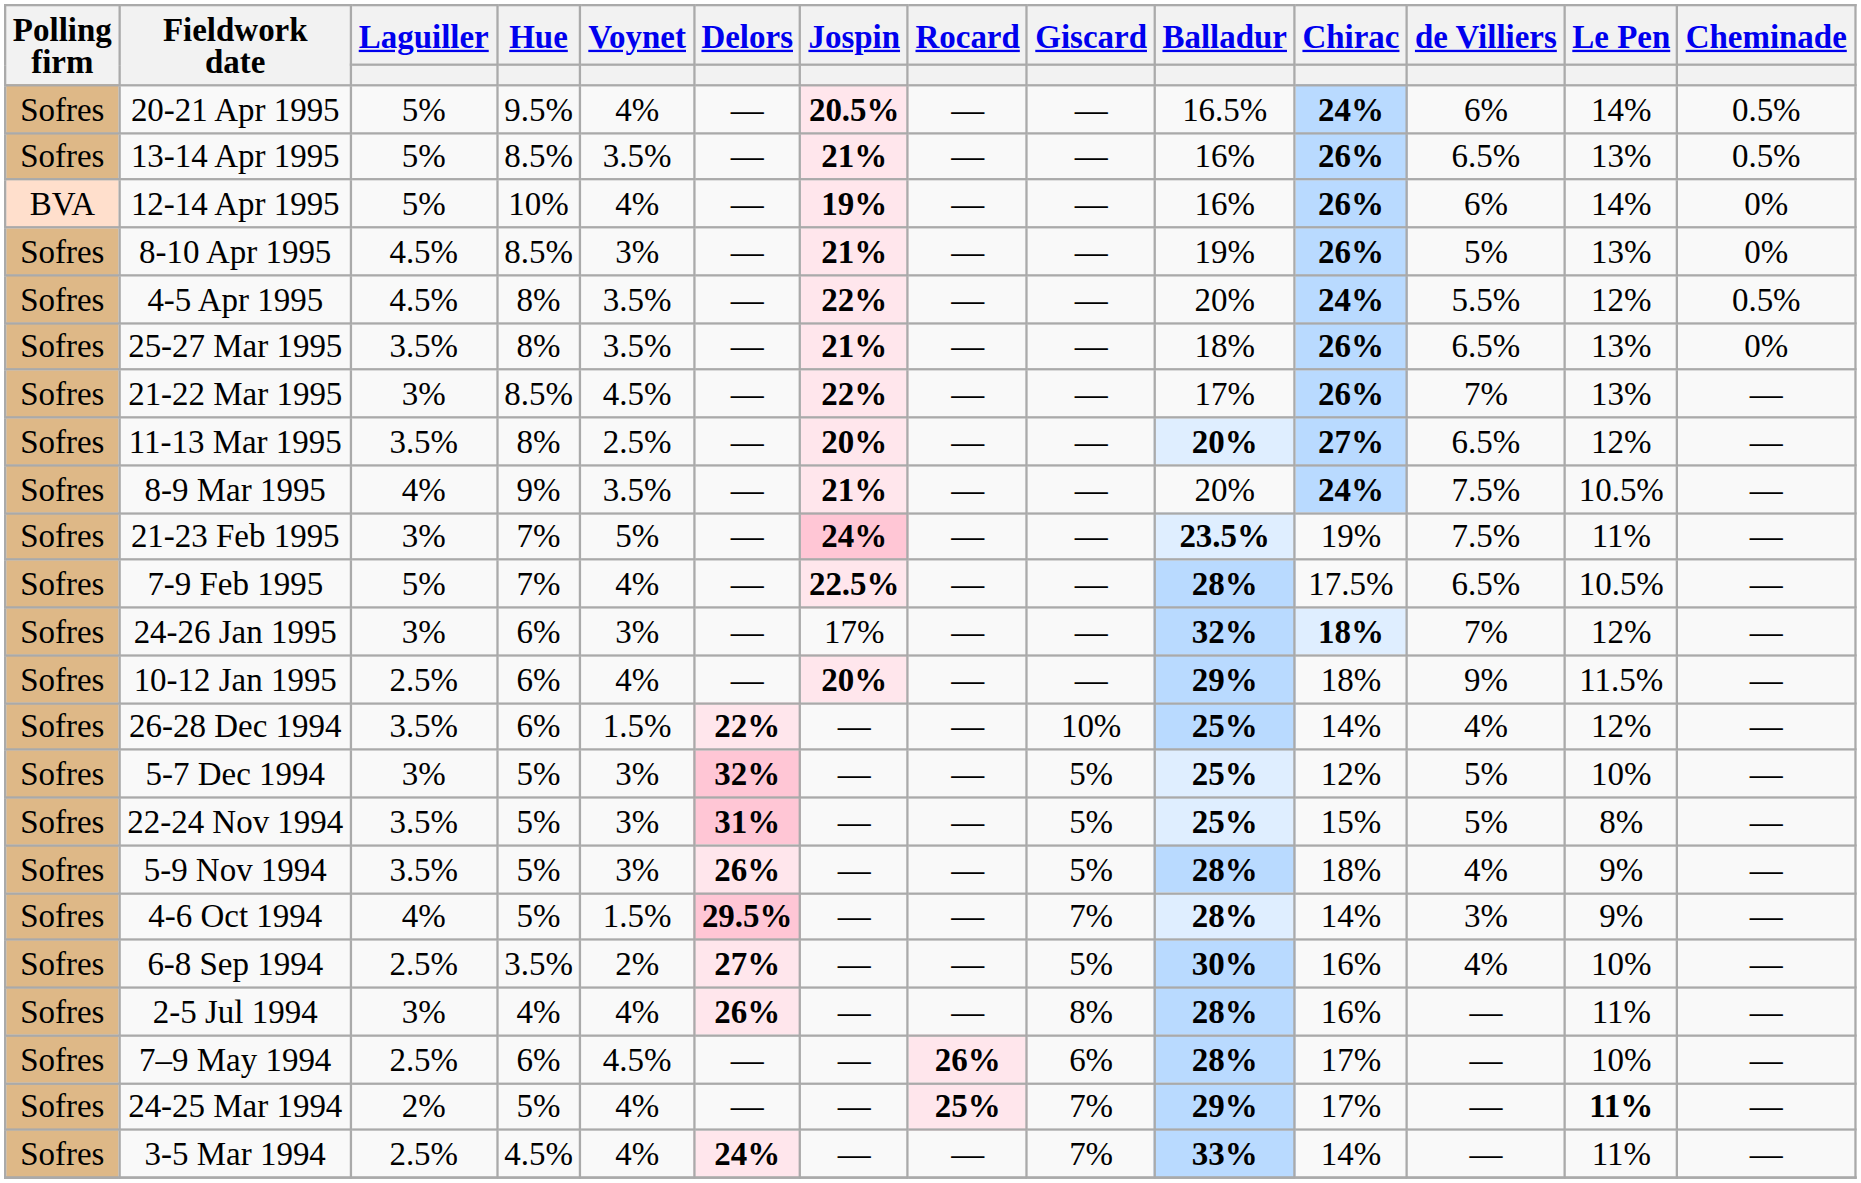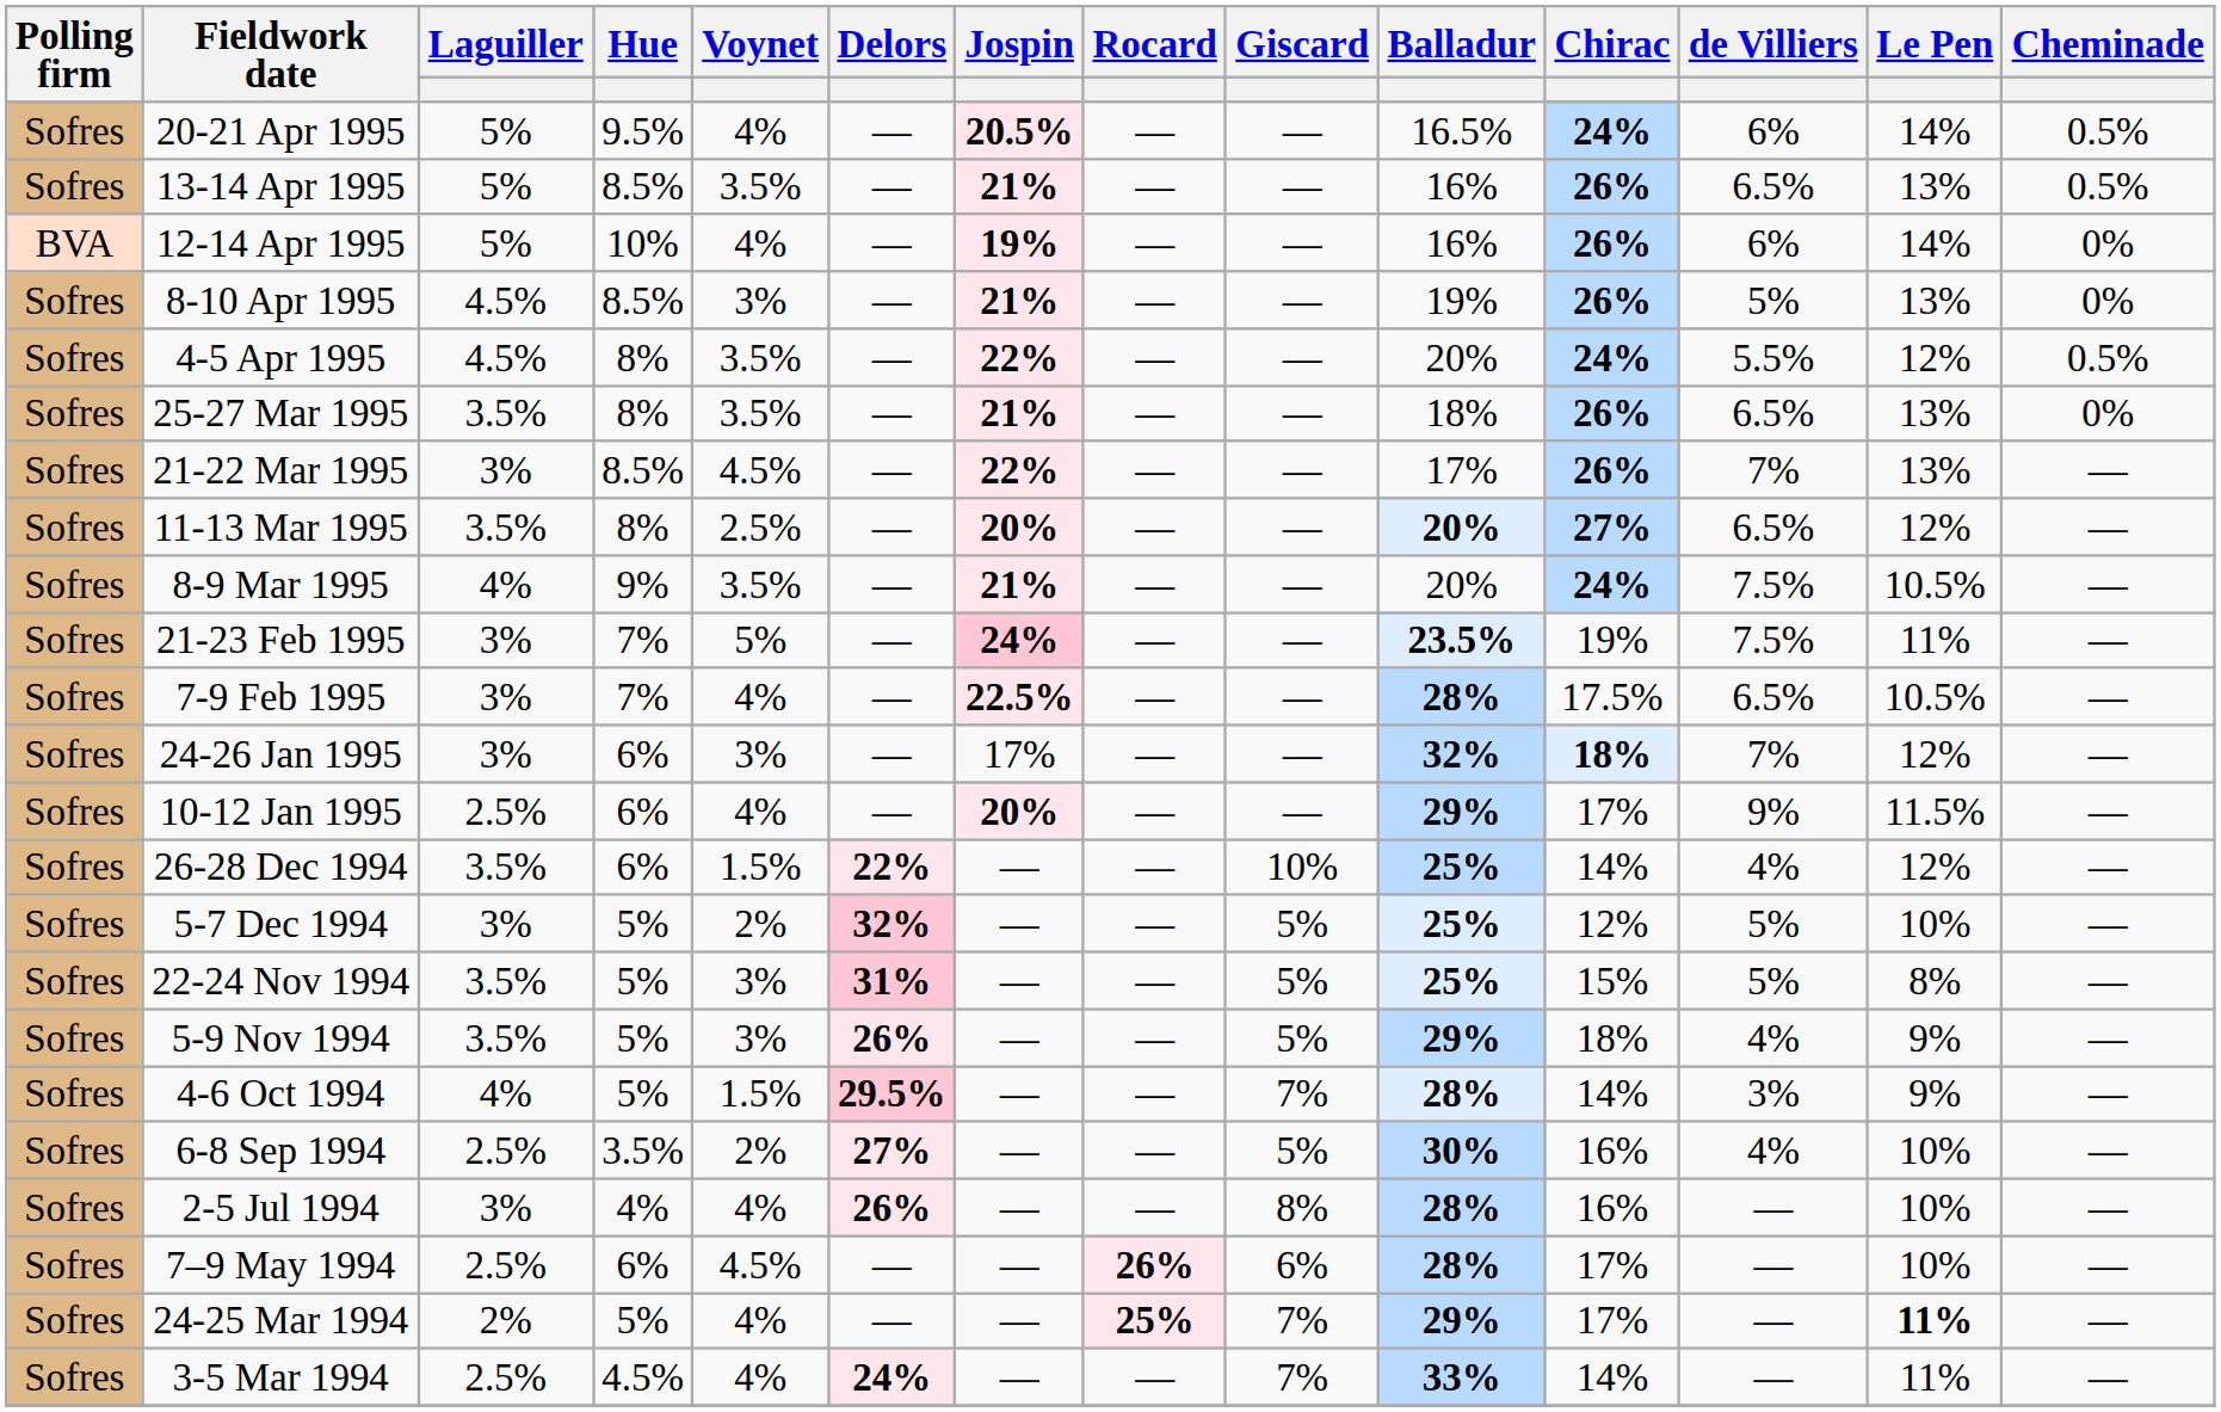7-9 Feb 1995 | Laguiller: 5% -> 3%
10-12 Jan 1995 | Chirac: 18% -> 17%
5-7 Dec 1994 | Voynet: 3% -> 2%
5-9 Nov 1994 | Balladur: 28% -> 29%
2-5 Jul 1994 | Le Pen: 11% -> 10%
